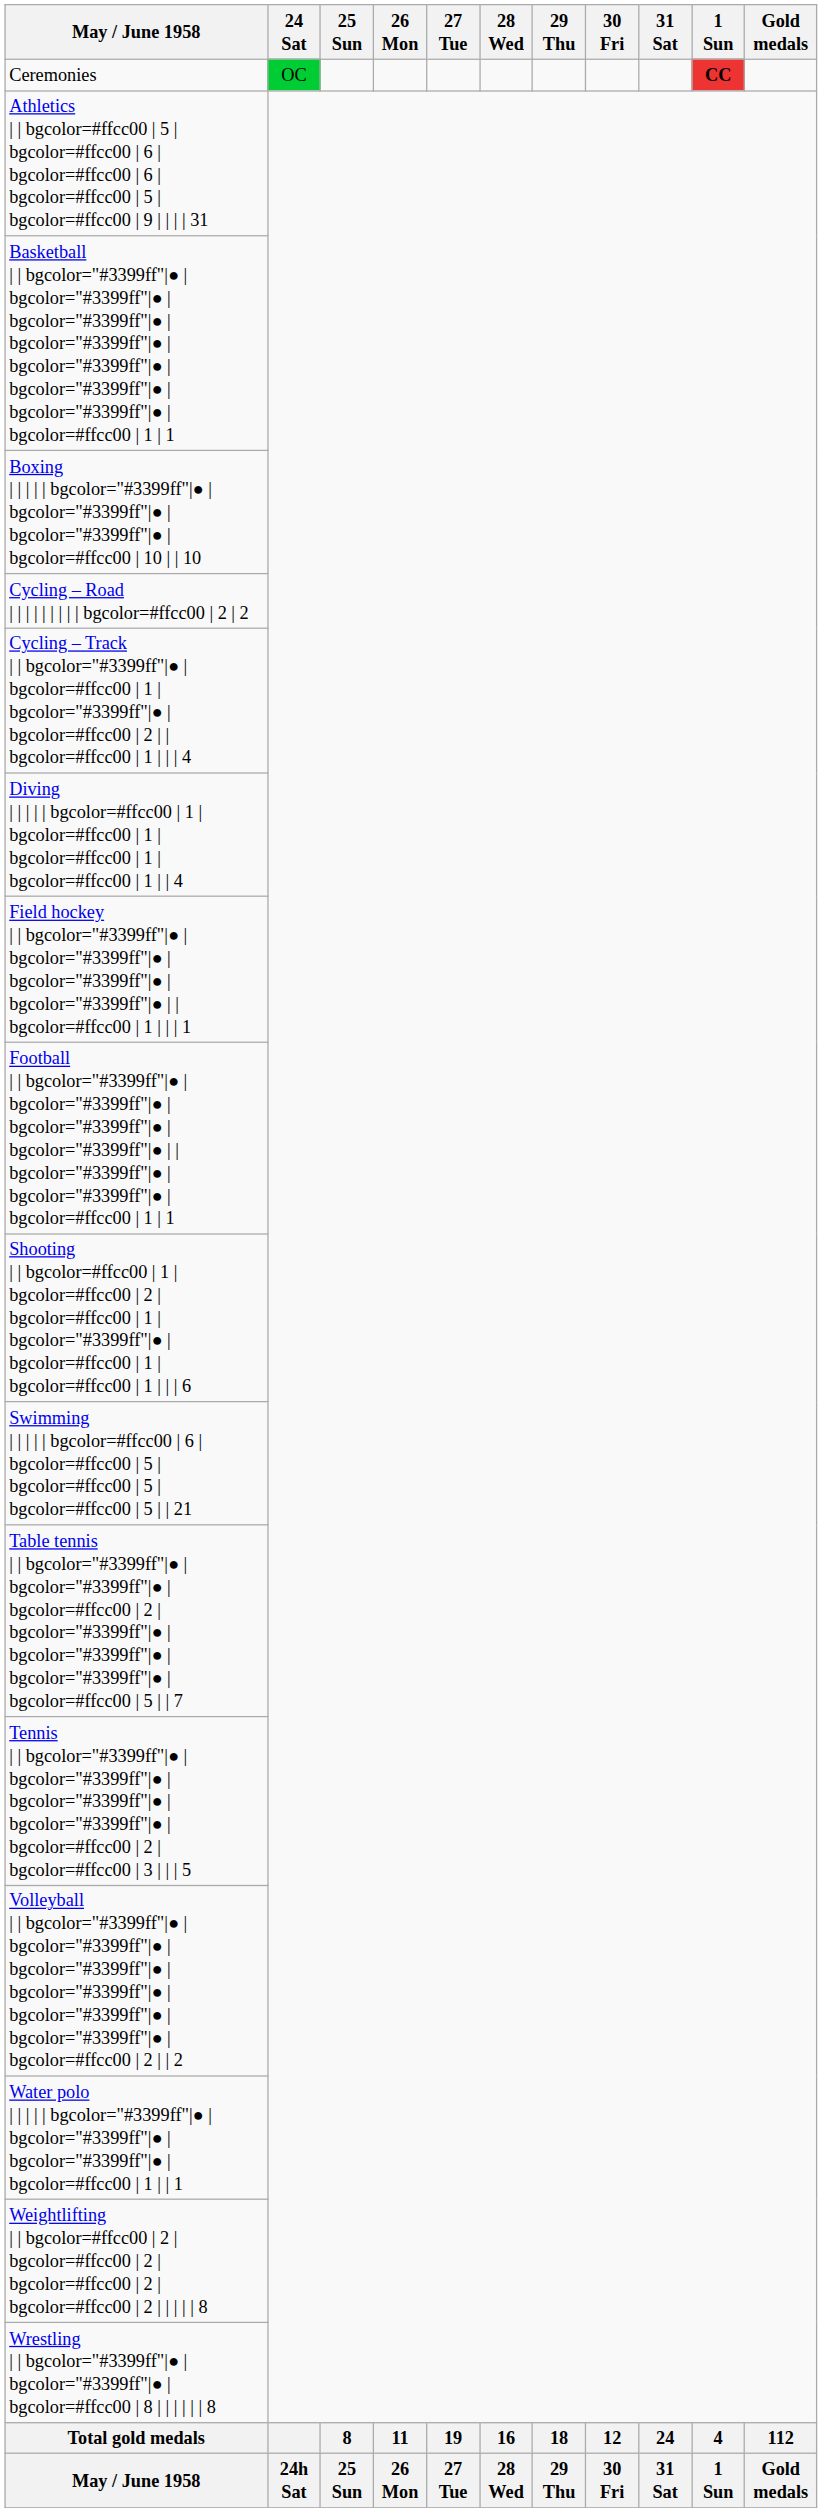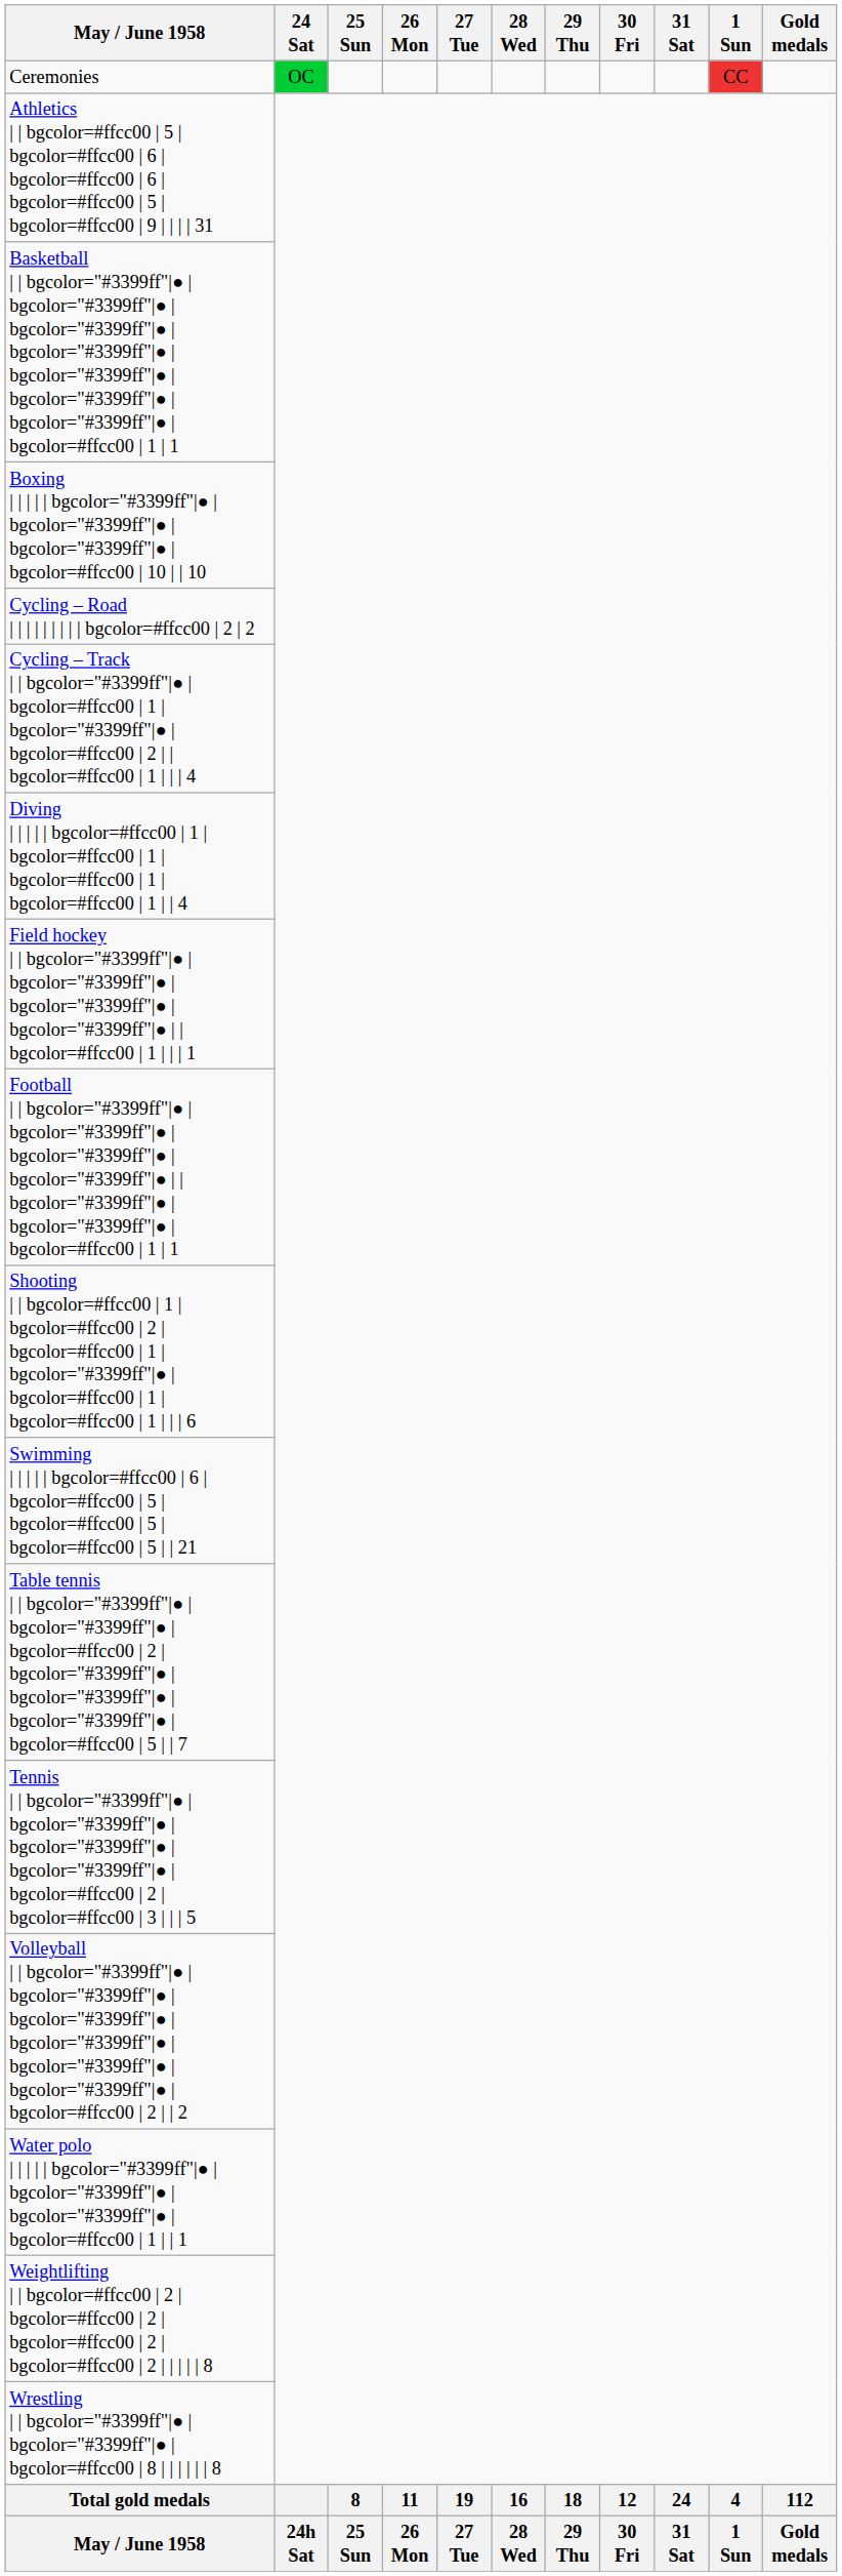Ceremonies | 1 Sun: bold -> normal
